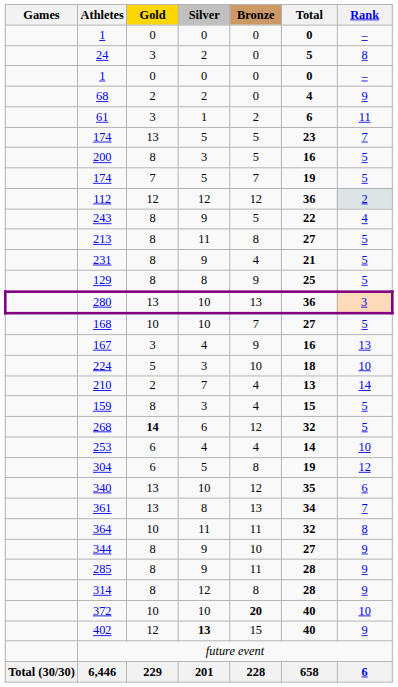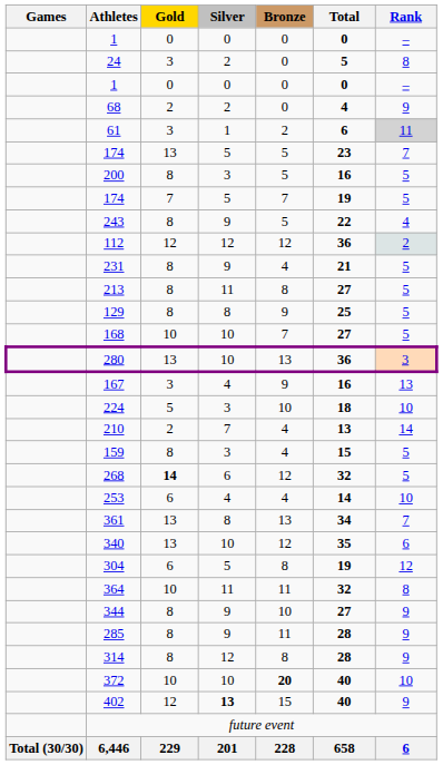61 | Rank: no background -> lightgrey background
rows swapped: 112 <-> 243
rows swapped: 213 <-> 231
rows swapped: 280 <-> 168
rows swapped: 304 <-> 361
